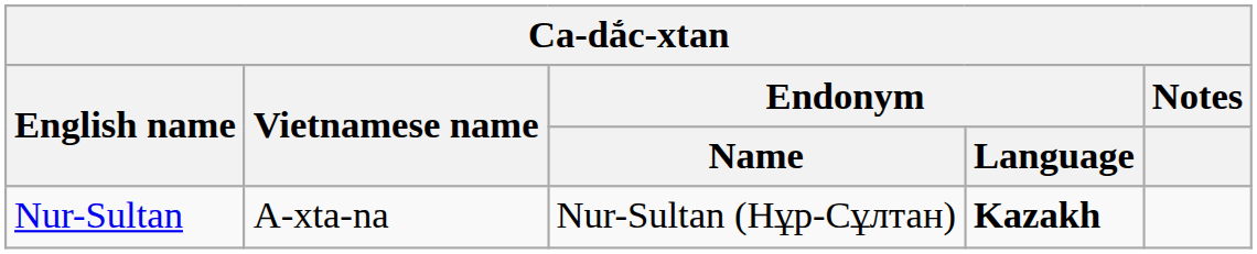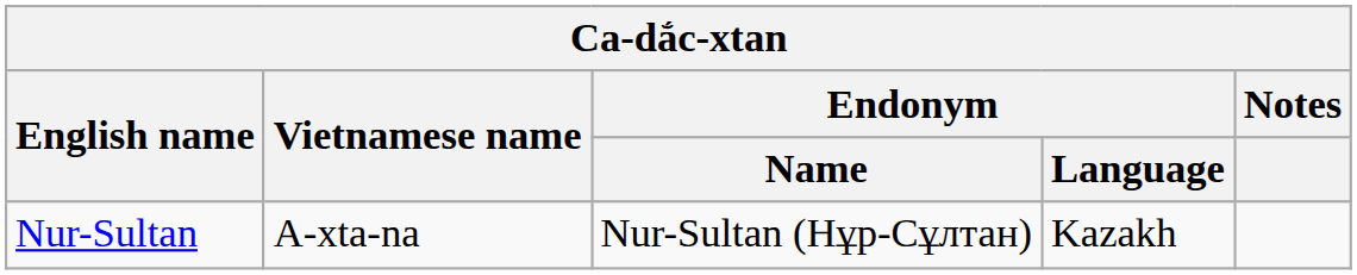Nur-Sultan | Endonym / Language: bold -> normal
